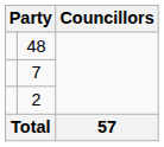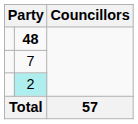48 | column 2: normal -> bold
2 | column 2: no background -> paleturquoise background
